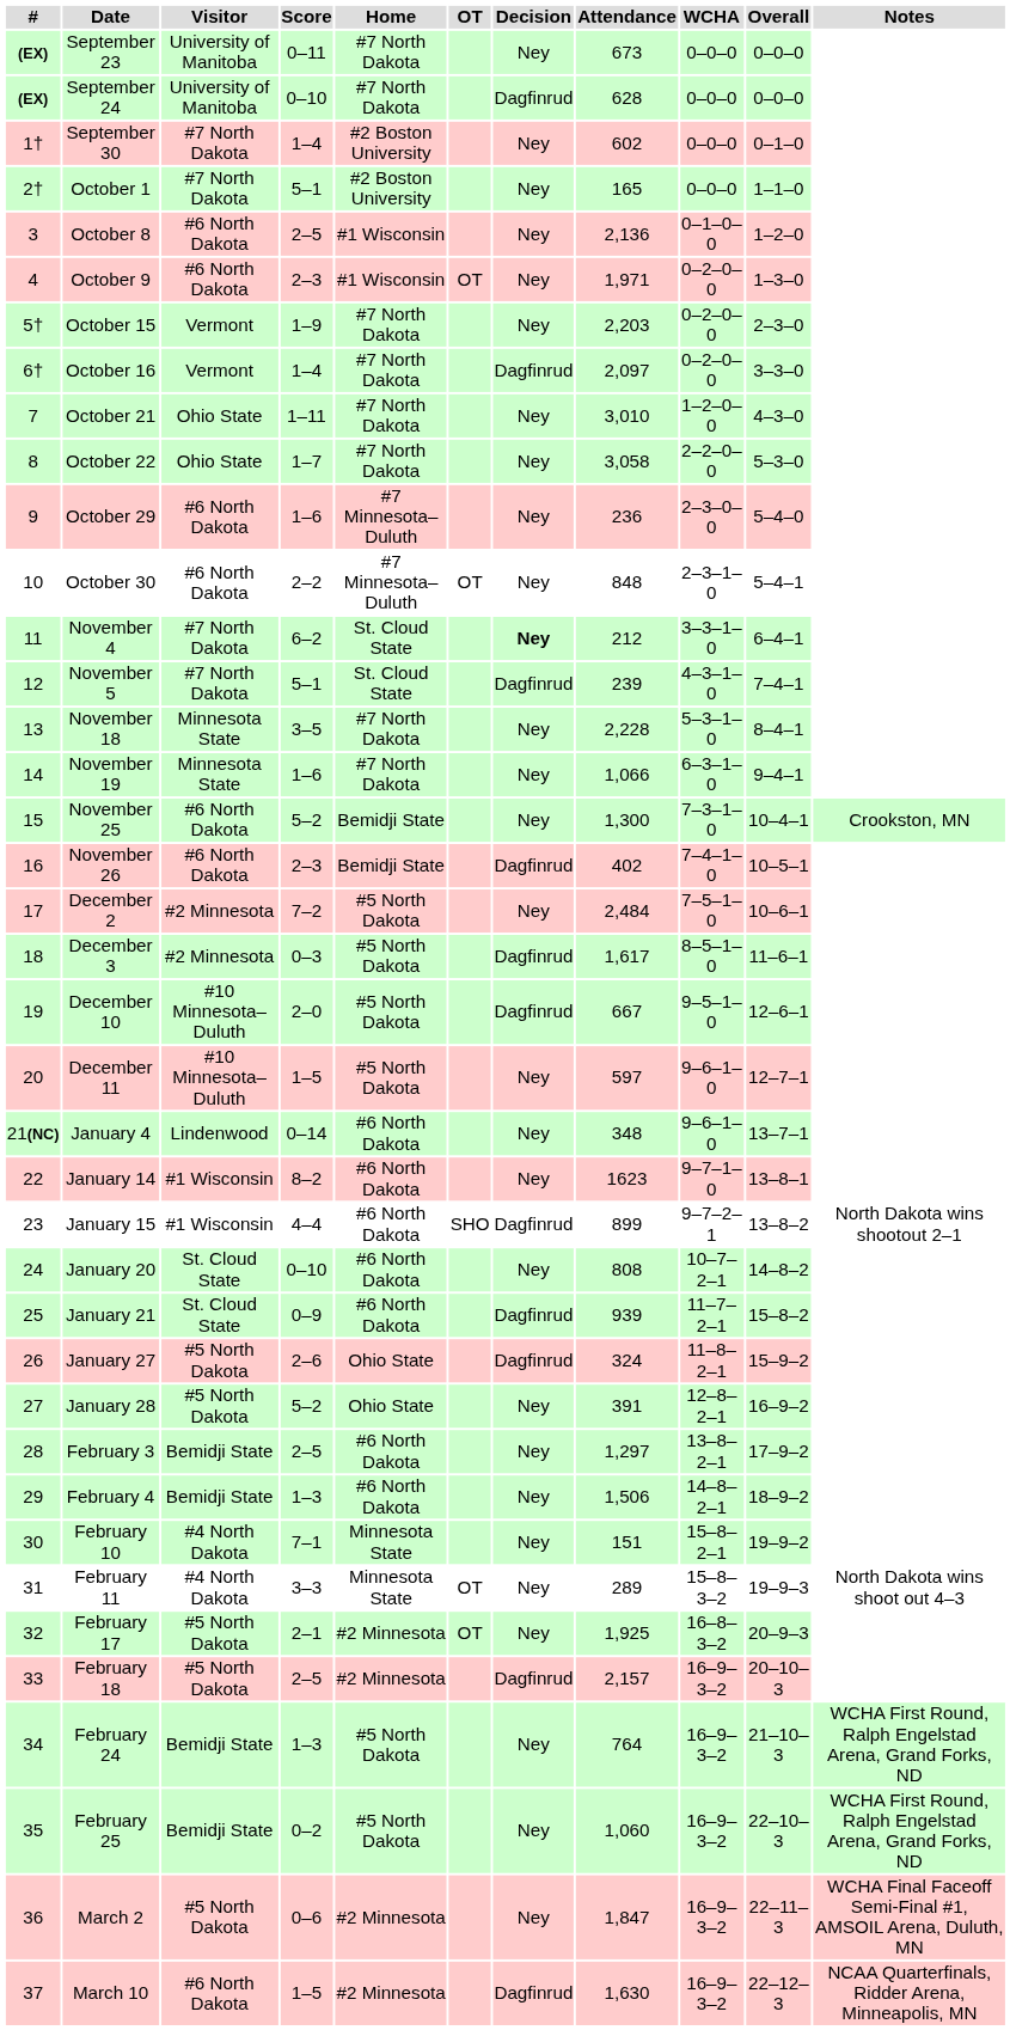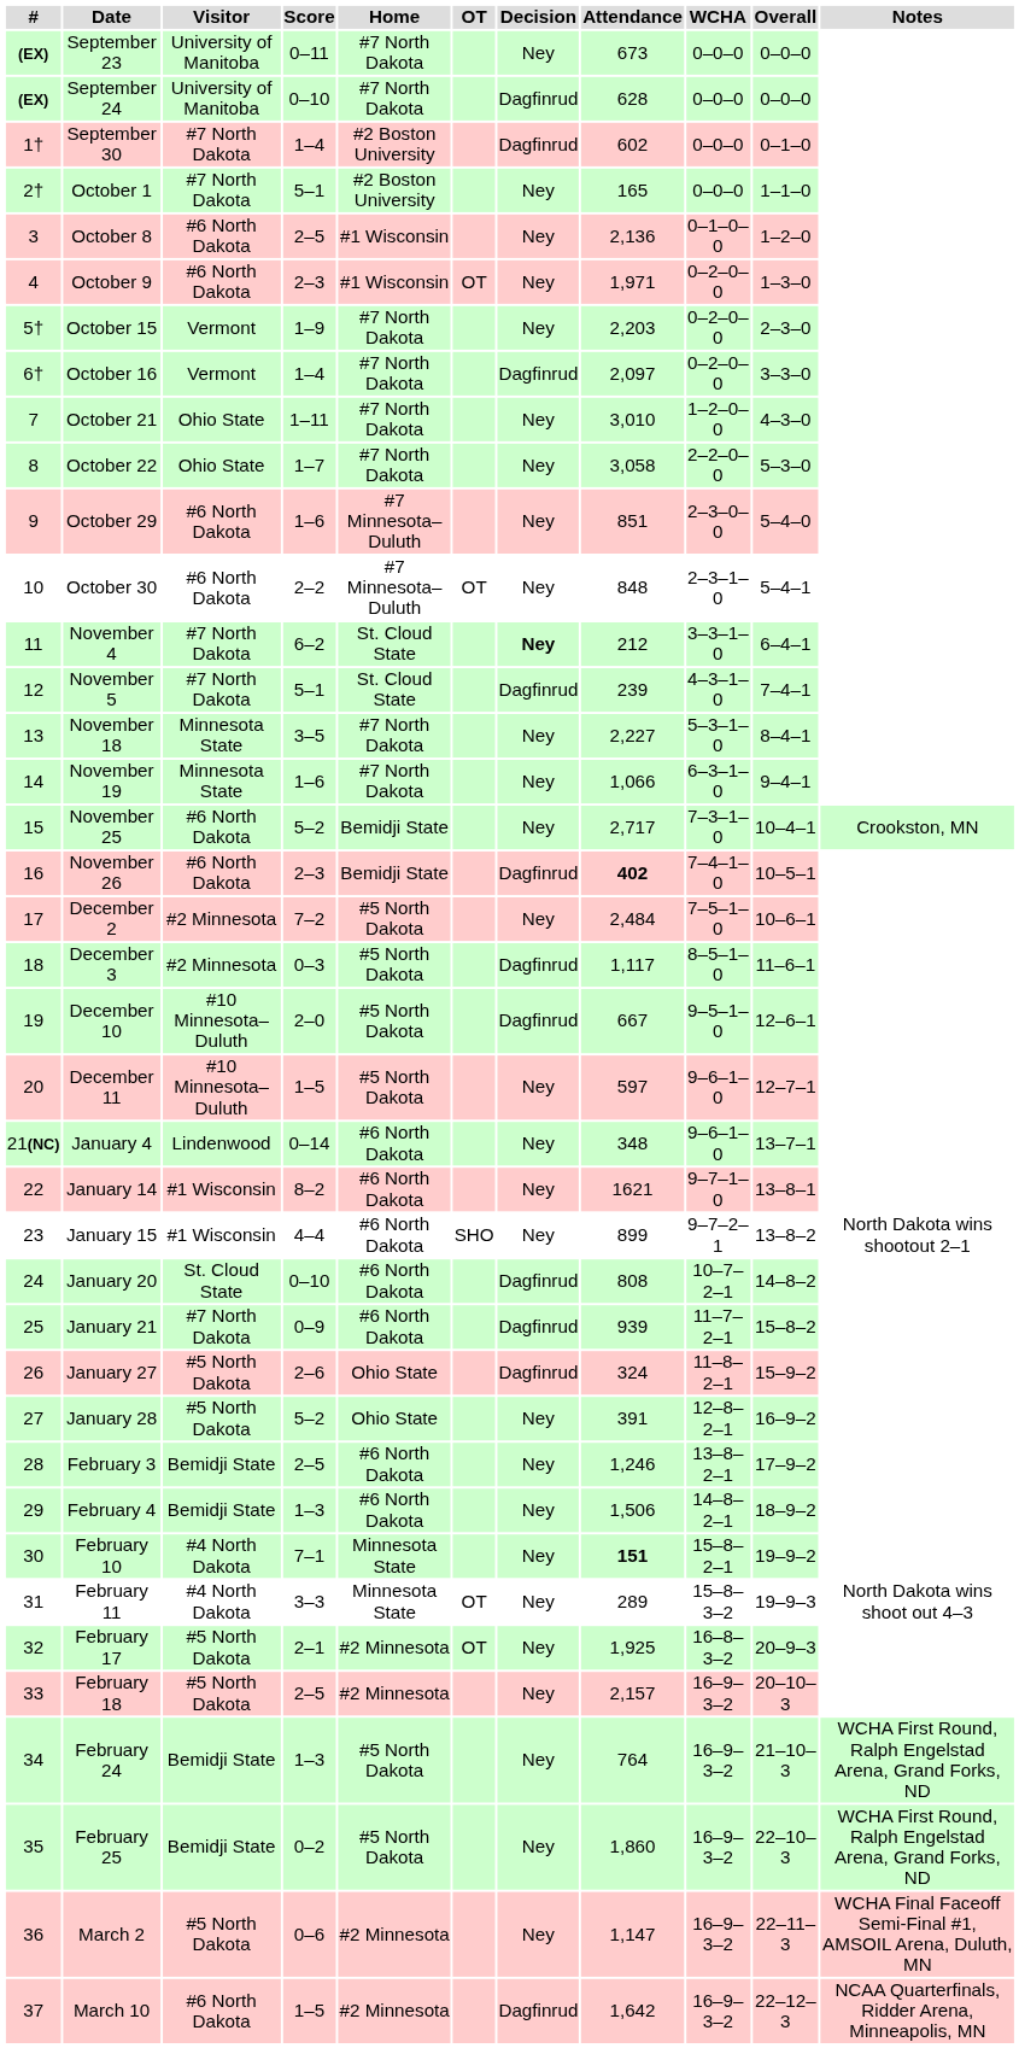September 30 | Decision: Ney -> Dagfinrud
October 29 | Attendance: 236 -> 851
November 18 | Attendance: 2,228 -> 2,227
November 25 | Attendance: 1,300 -> 2,717
November 26 | Attendance: normal -> bold
December 3 | Attendance: 1,617 -> 1,117
January 14 | Attendance: 1623 -> 1621
January 15 | Decision: Dagfinrud -> Ney
January 20 | Decision: Ney -> Dagfinrud
January 21 | Visitor: St. Cloud State -> #7 North Dakota
February 3 | Attendance: 1,297 -> 1,246
February 10 | Attendance: normal -> bold
February 18 | Decision: Dagfinrud -> Ney
February 25 | Attendance: 1,060 -> 1,860
March 2 | Attendance: 1,847 -> 1,147
March 10 | Attendance: 1,630 -> 1,642
